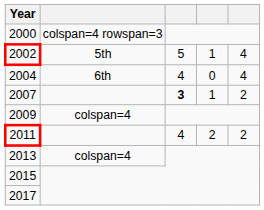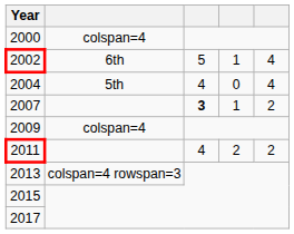2000 | column 2: colspan=4 rowspan=3 -> colspan=4
2002 | column 2: 5th -> 6th
2004 | column 2: 6th -> 5th
2013 | column 2: colspan=4 -> colspan=4 rowspan=3
